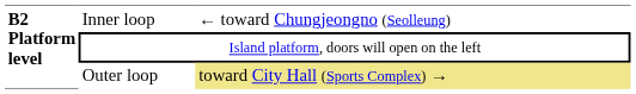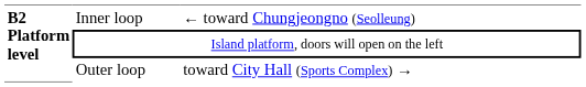Outer loop | column 3: khaki background -> no background
